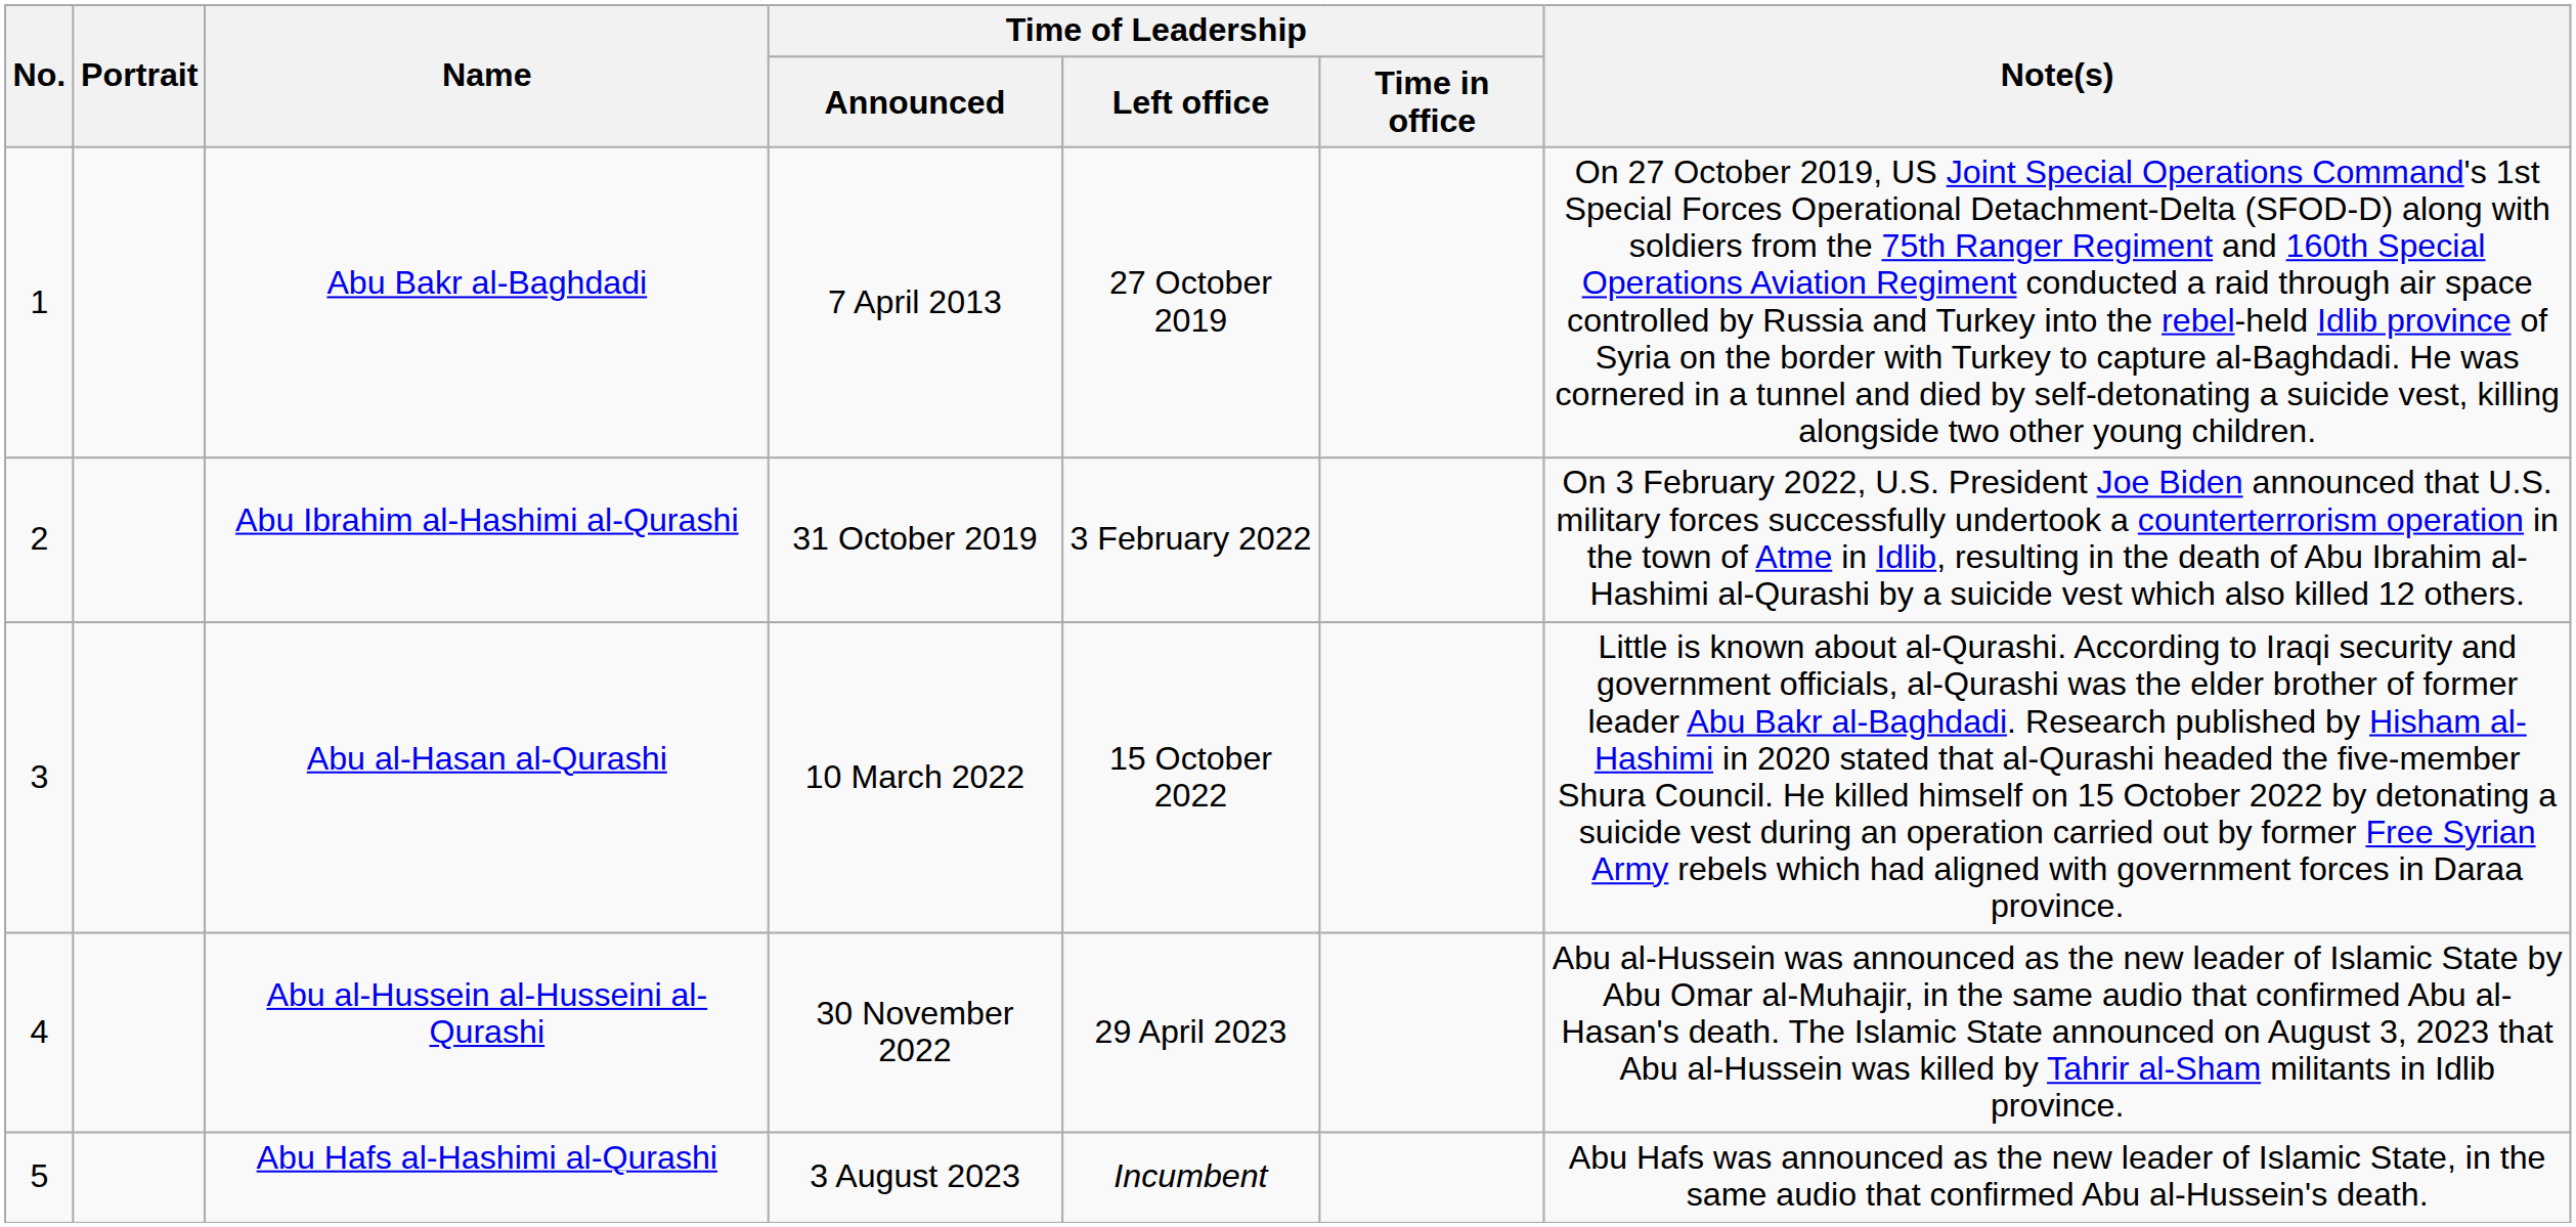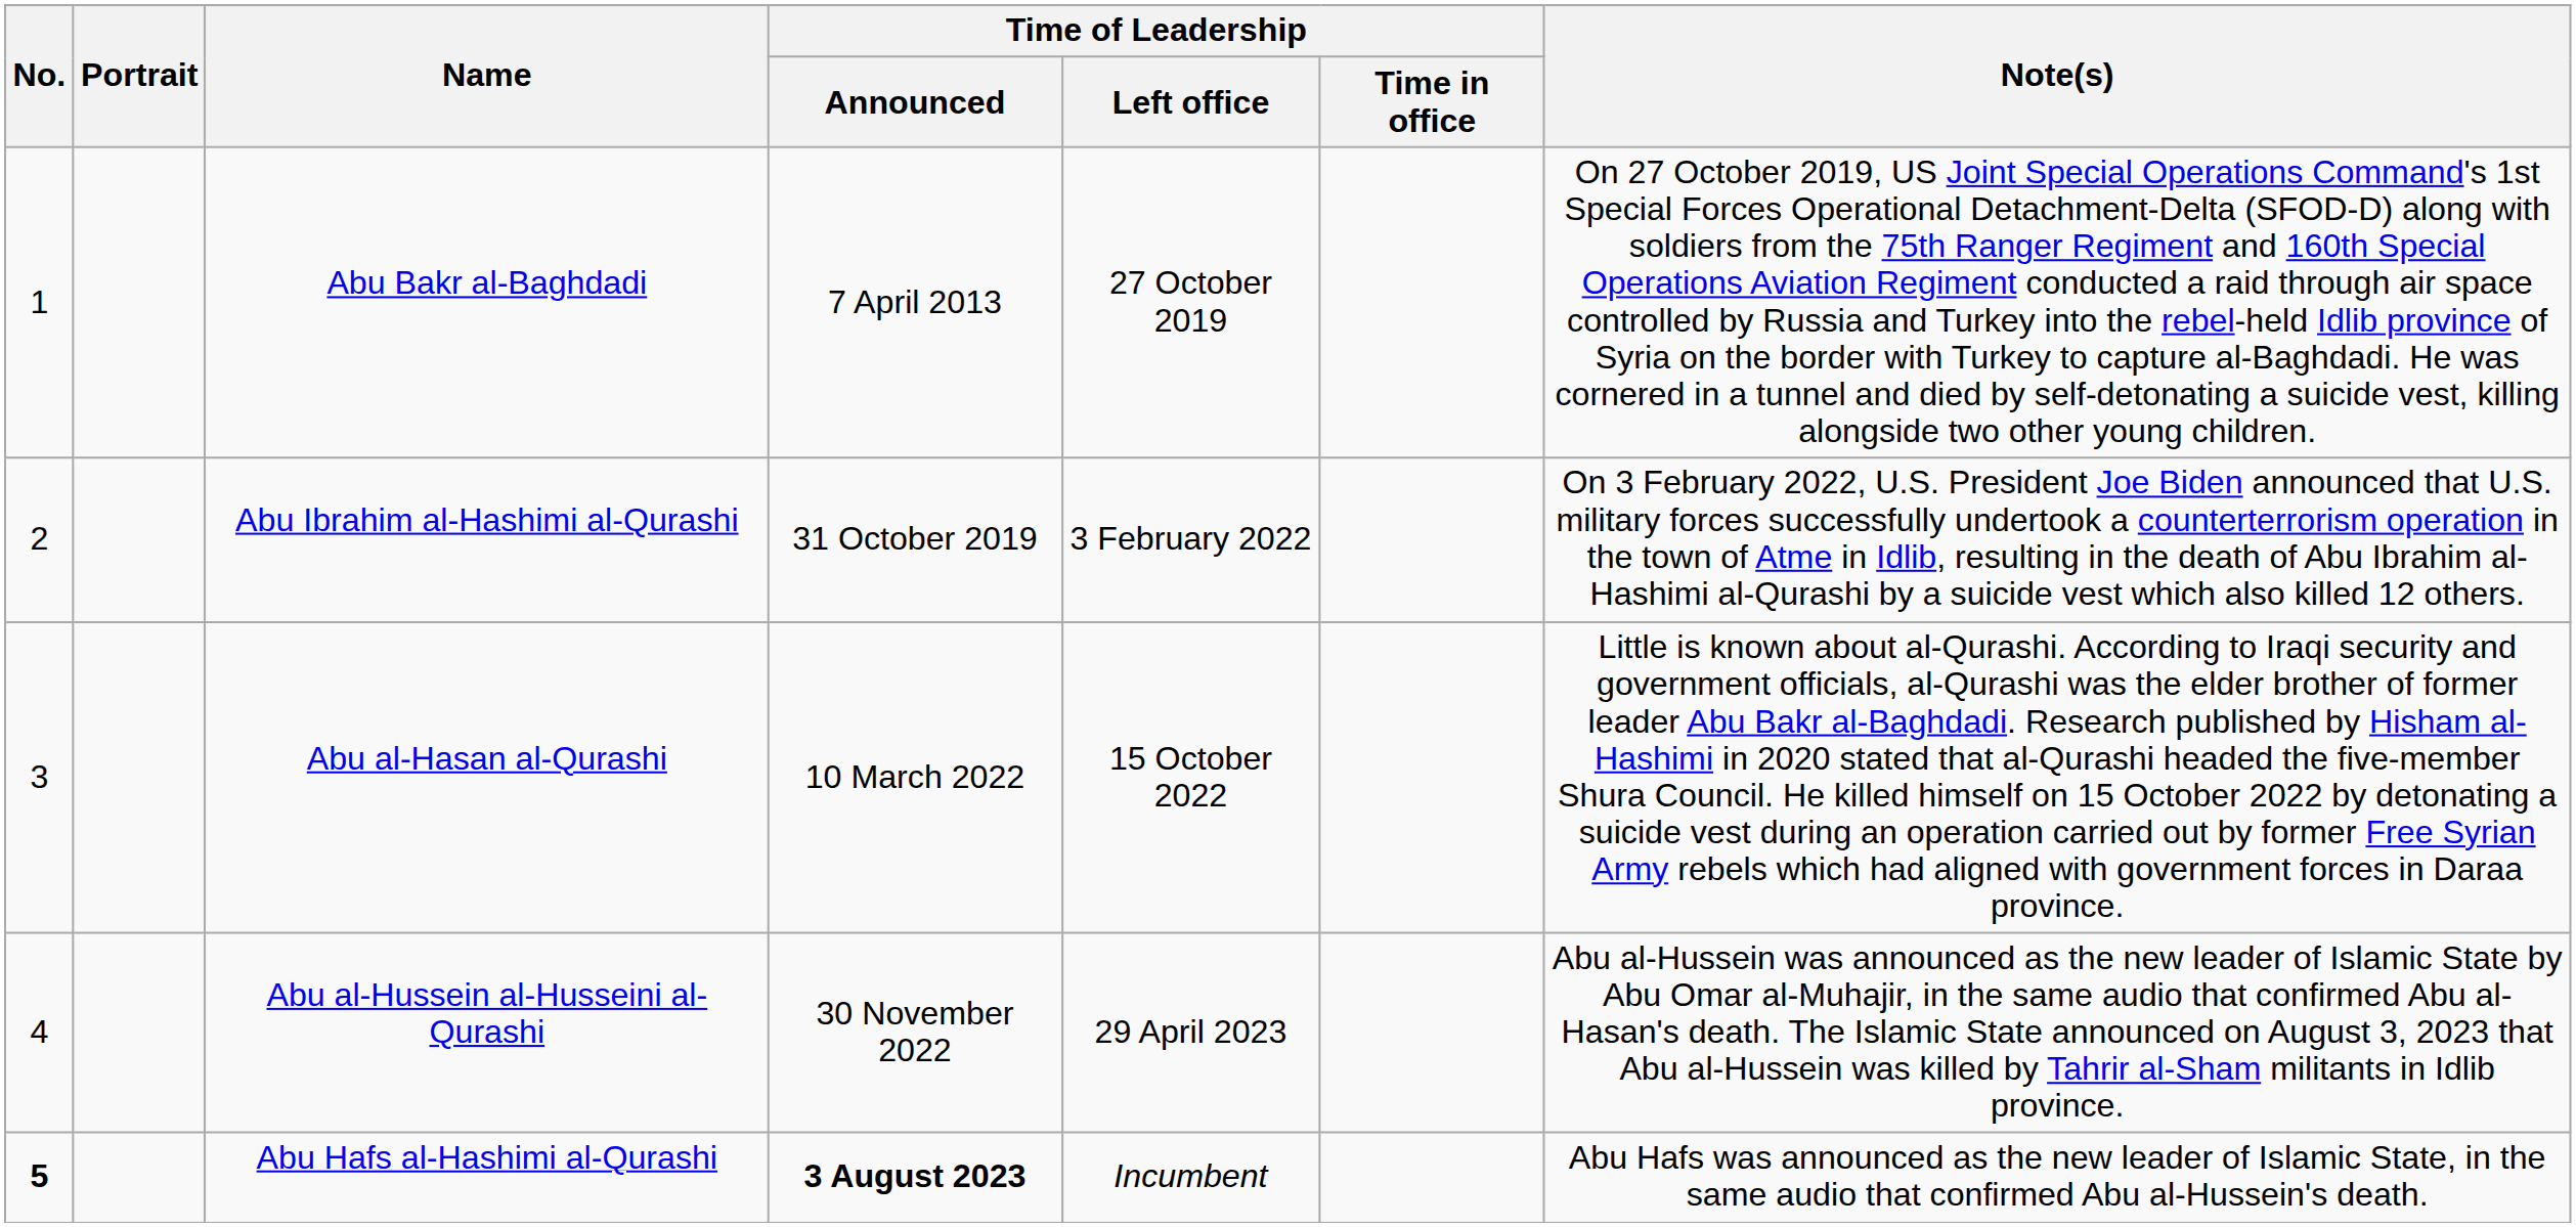Abu Hafs al-Hashimi al-Qurashi | No.: normal -> bold
Abu Hafs al-Hashimi al-Qurashi | Time of Leadership / Announced: normal -> bold
